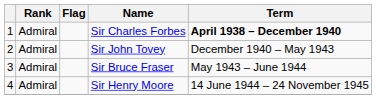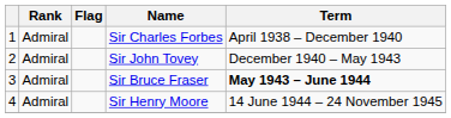Sir Charles Forbes | Term: bold -> normal
Sir Bruce Fraser | Term: normal -> bold
